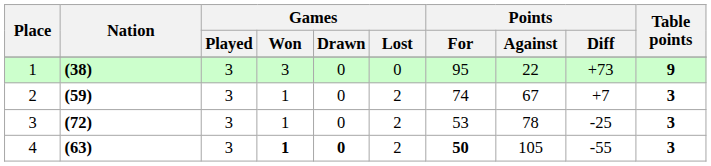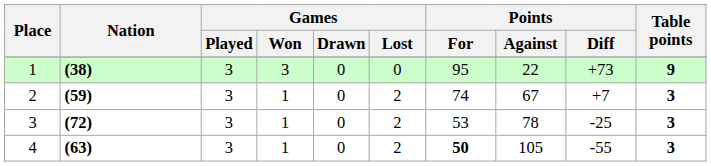4 | Games / Won: bold -> normal
4 | Games / Drawn: bold -> normal
